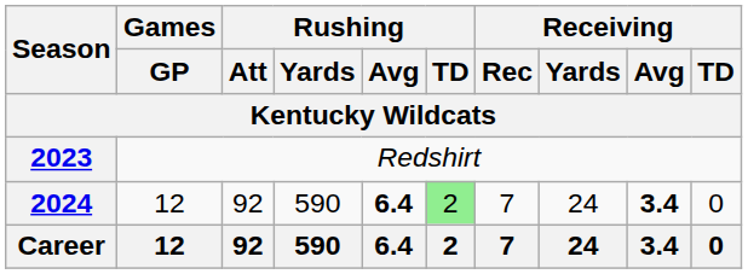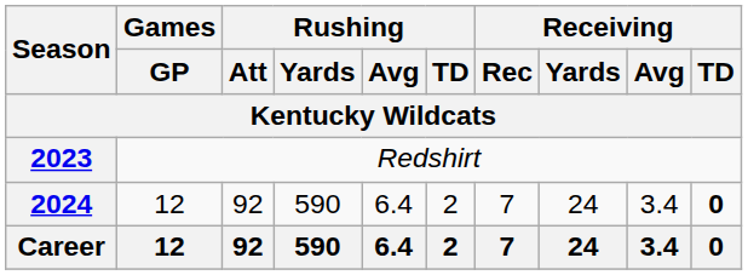2024 | Rushing / Avg: bold -> normal
2024 | Rushing / TD: lightgreen background -> no background
2024 | Receiving / Avg: bold -> normal
2024 | Receiving / TD: normal -> bold
